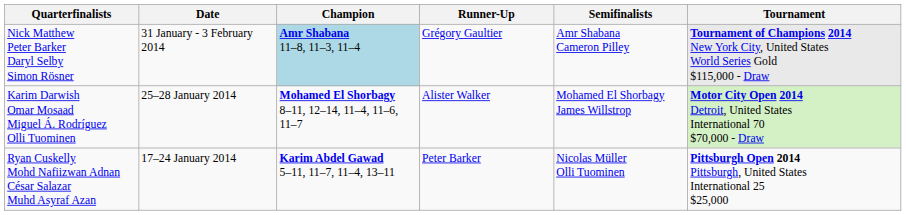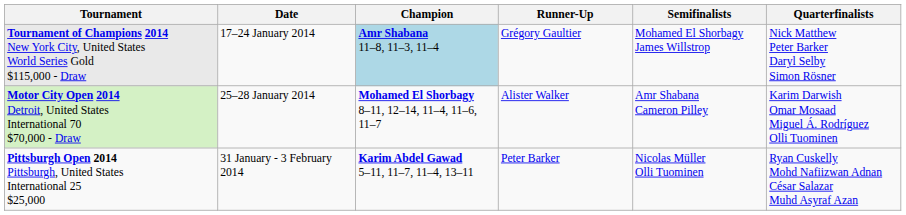columns swapped: Tournament <-> Quarterfinalists
row 2 | Date: 31 January - 3 February 2014 -> 17–24 January 2014
row 2 | Semifinalists: Amr Shabana Cameron Pilley -> Mohamed El Shorbagy James Willstrop
row 3 | Semifinalists: Mohamed El Shorbagy James Willstrop -> Amr Shabana Cameron Pilley
row 4 | Date: 17–24 January 2014 -> 31 January - 3 February 2014
